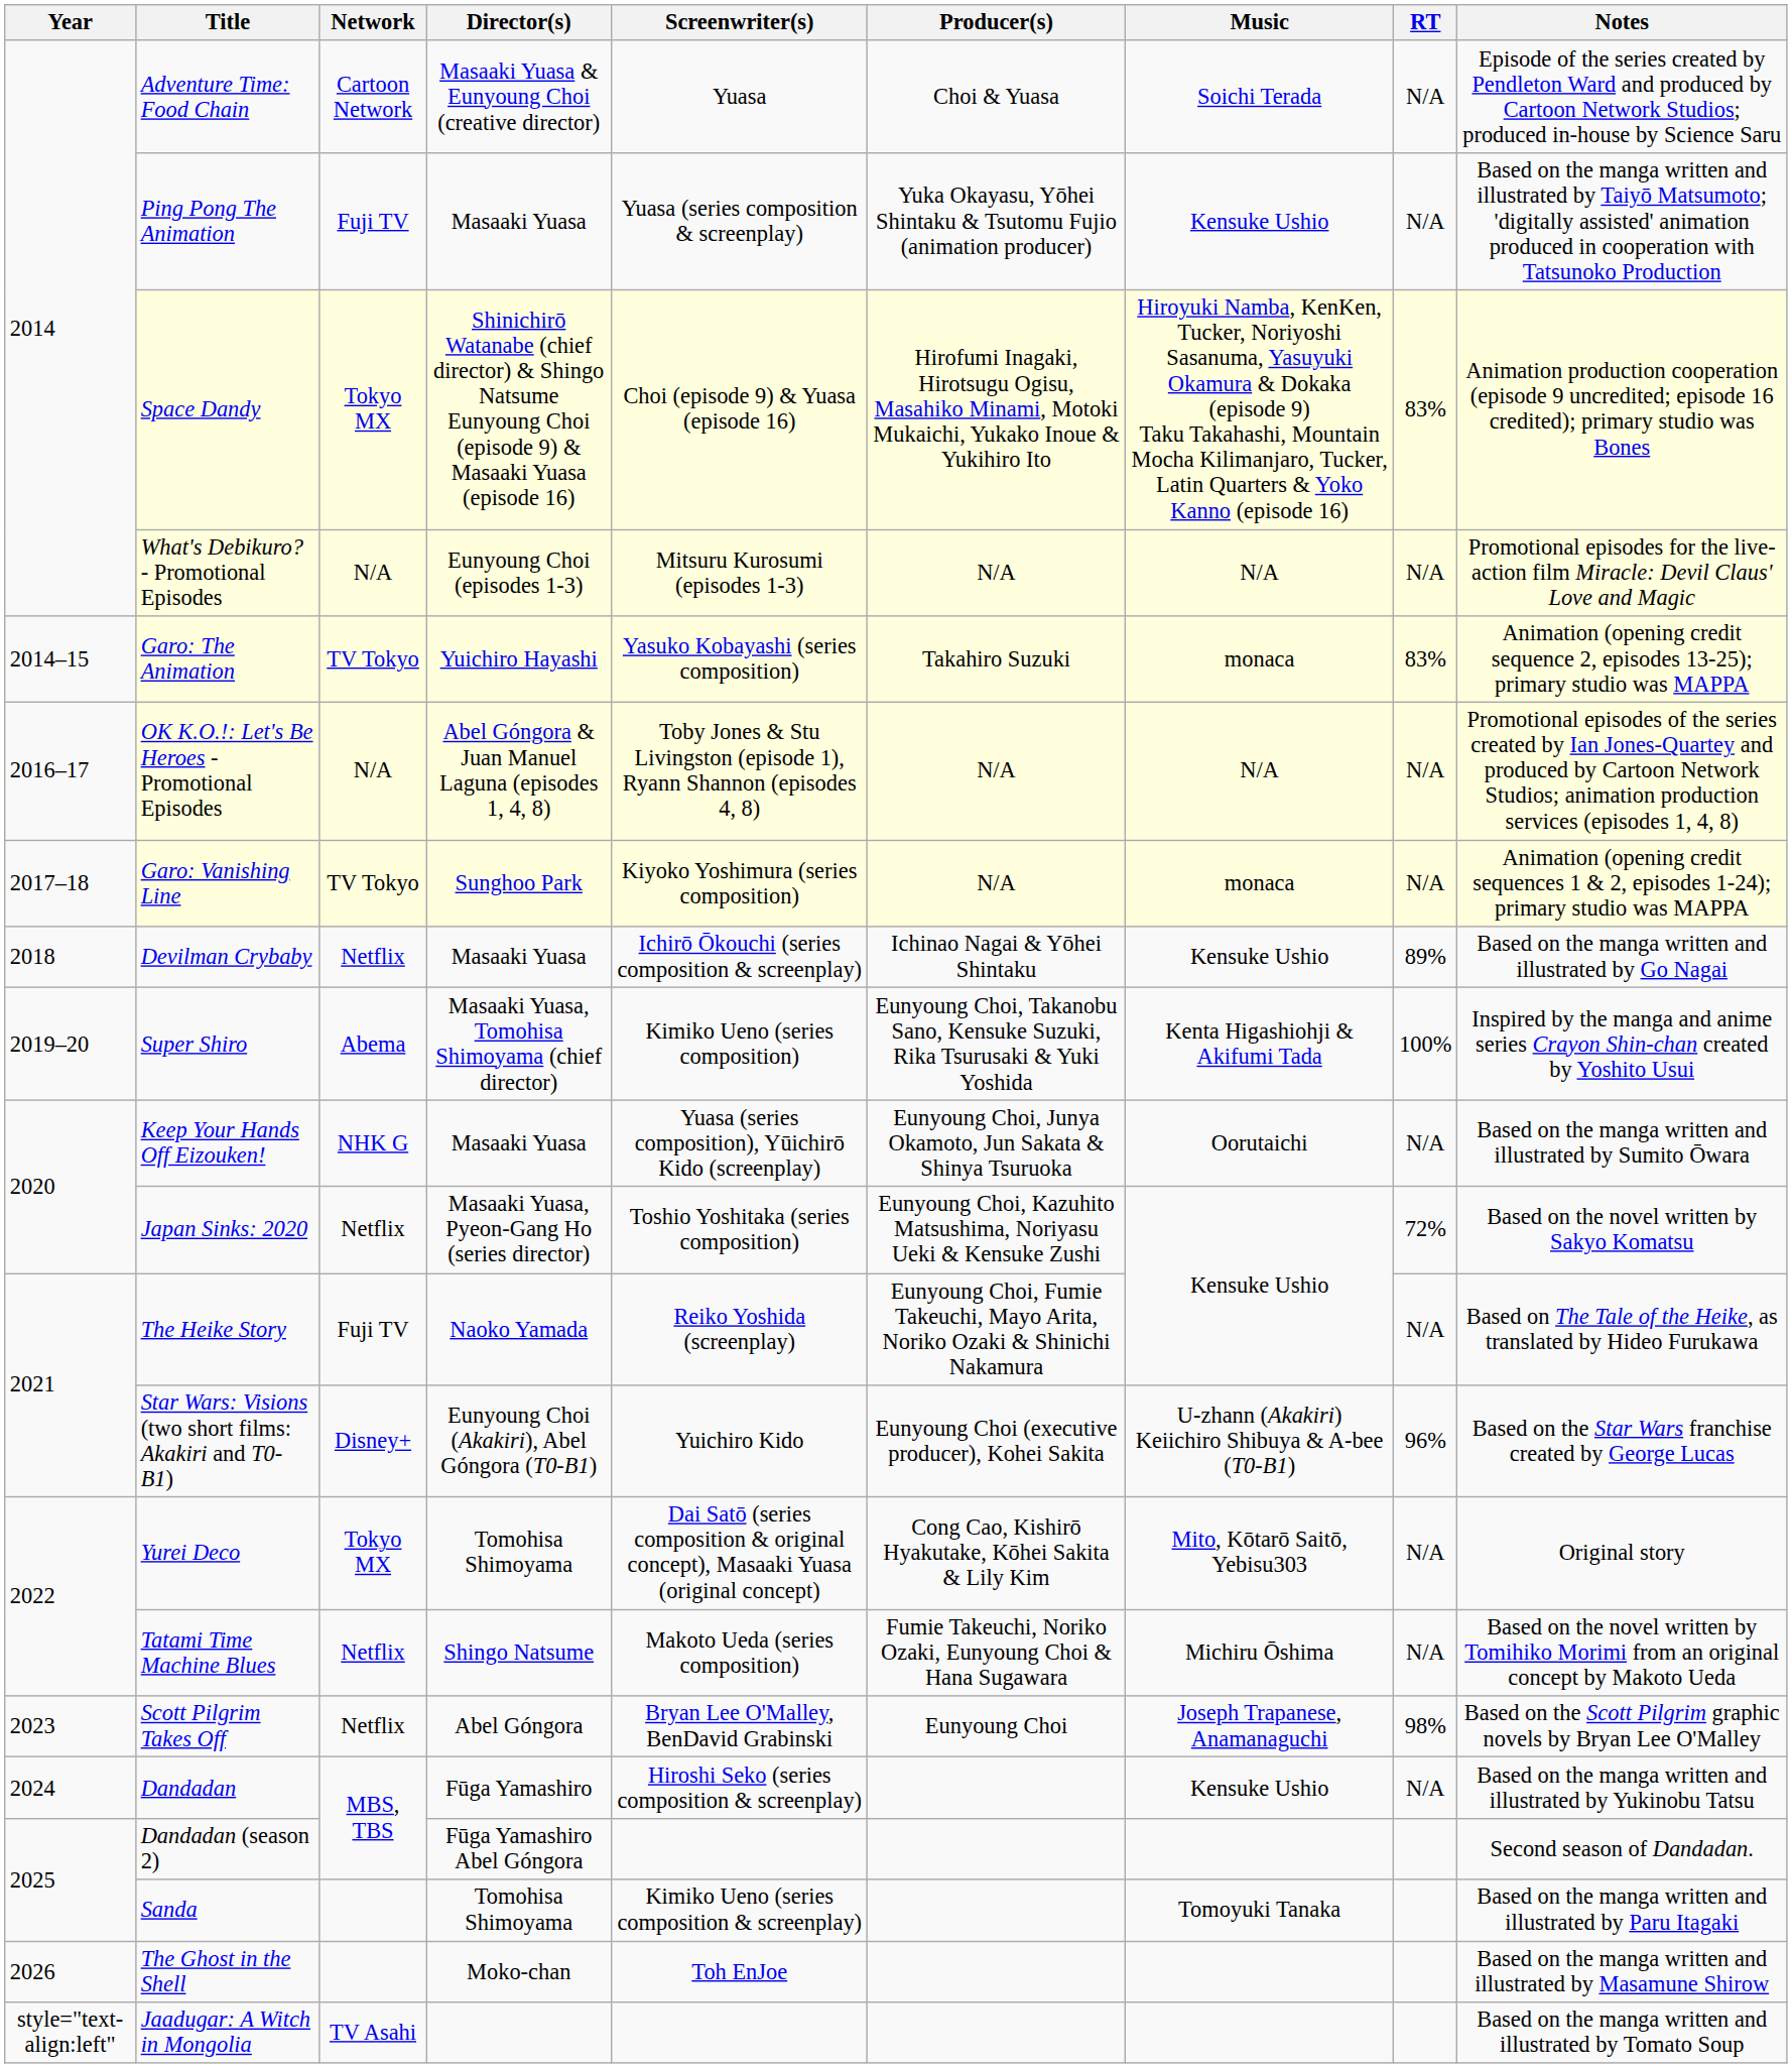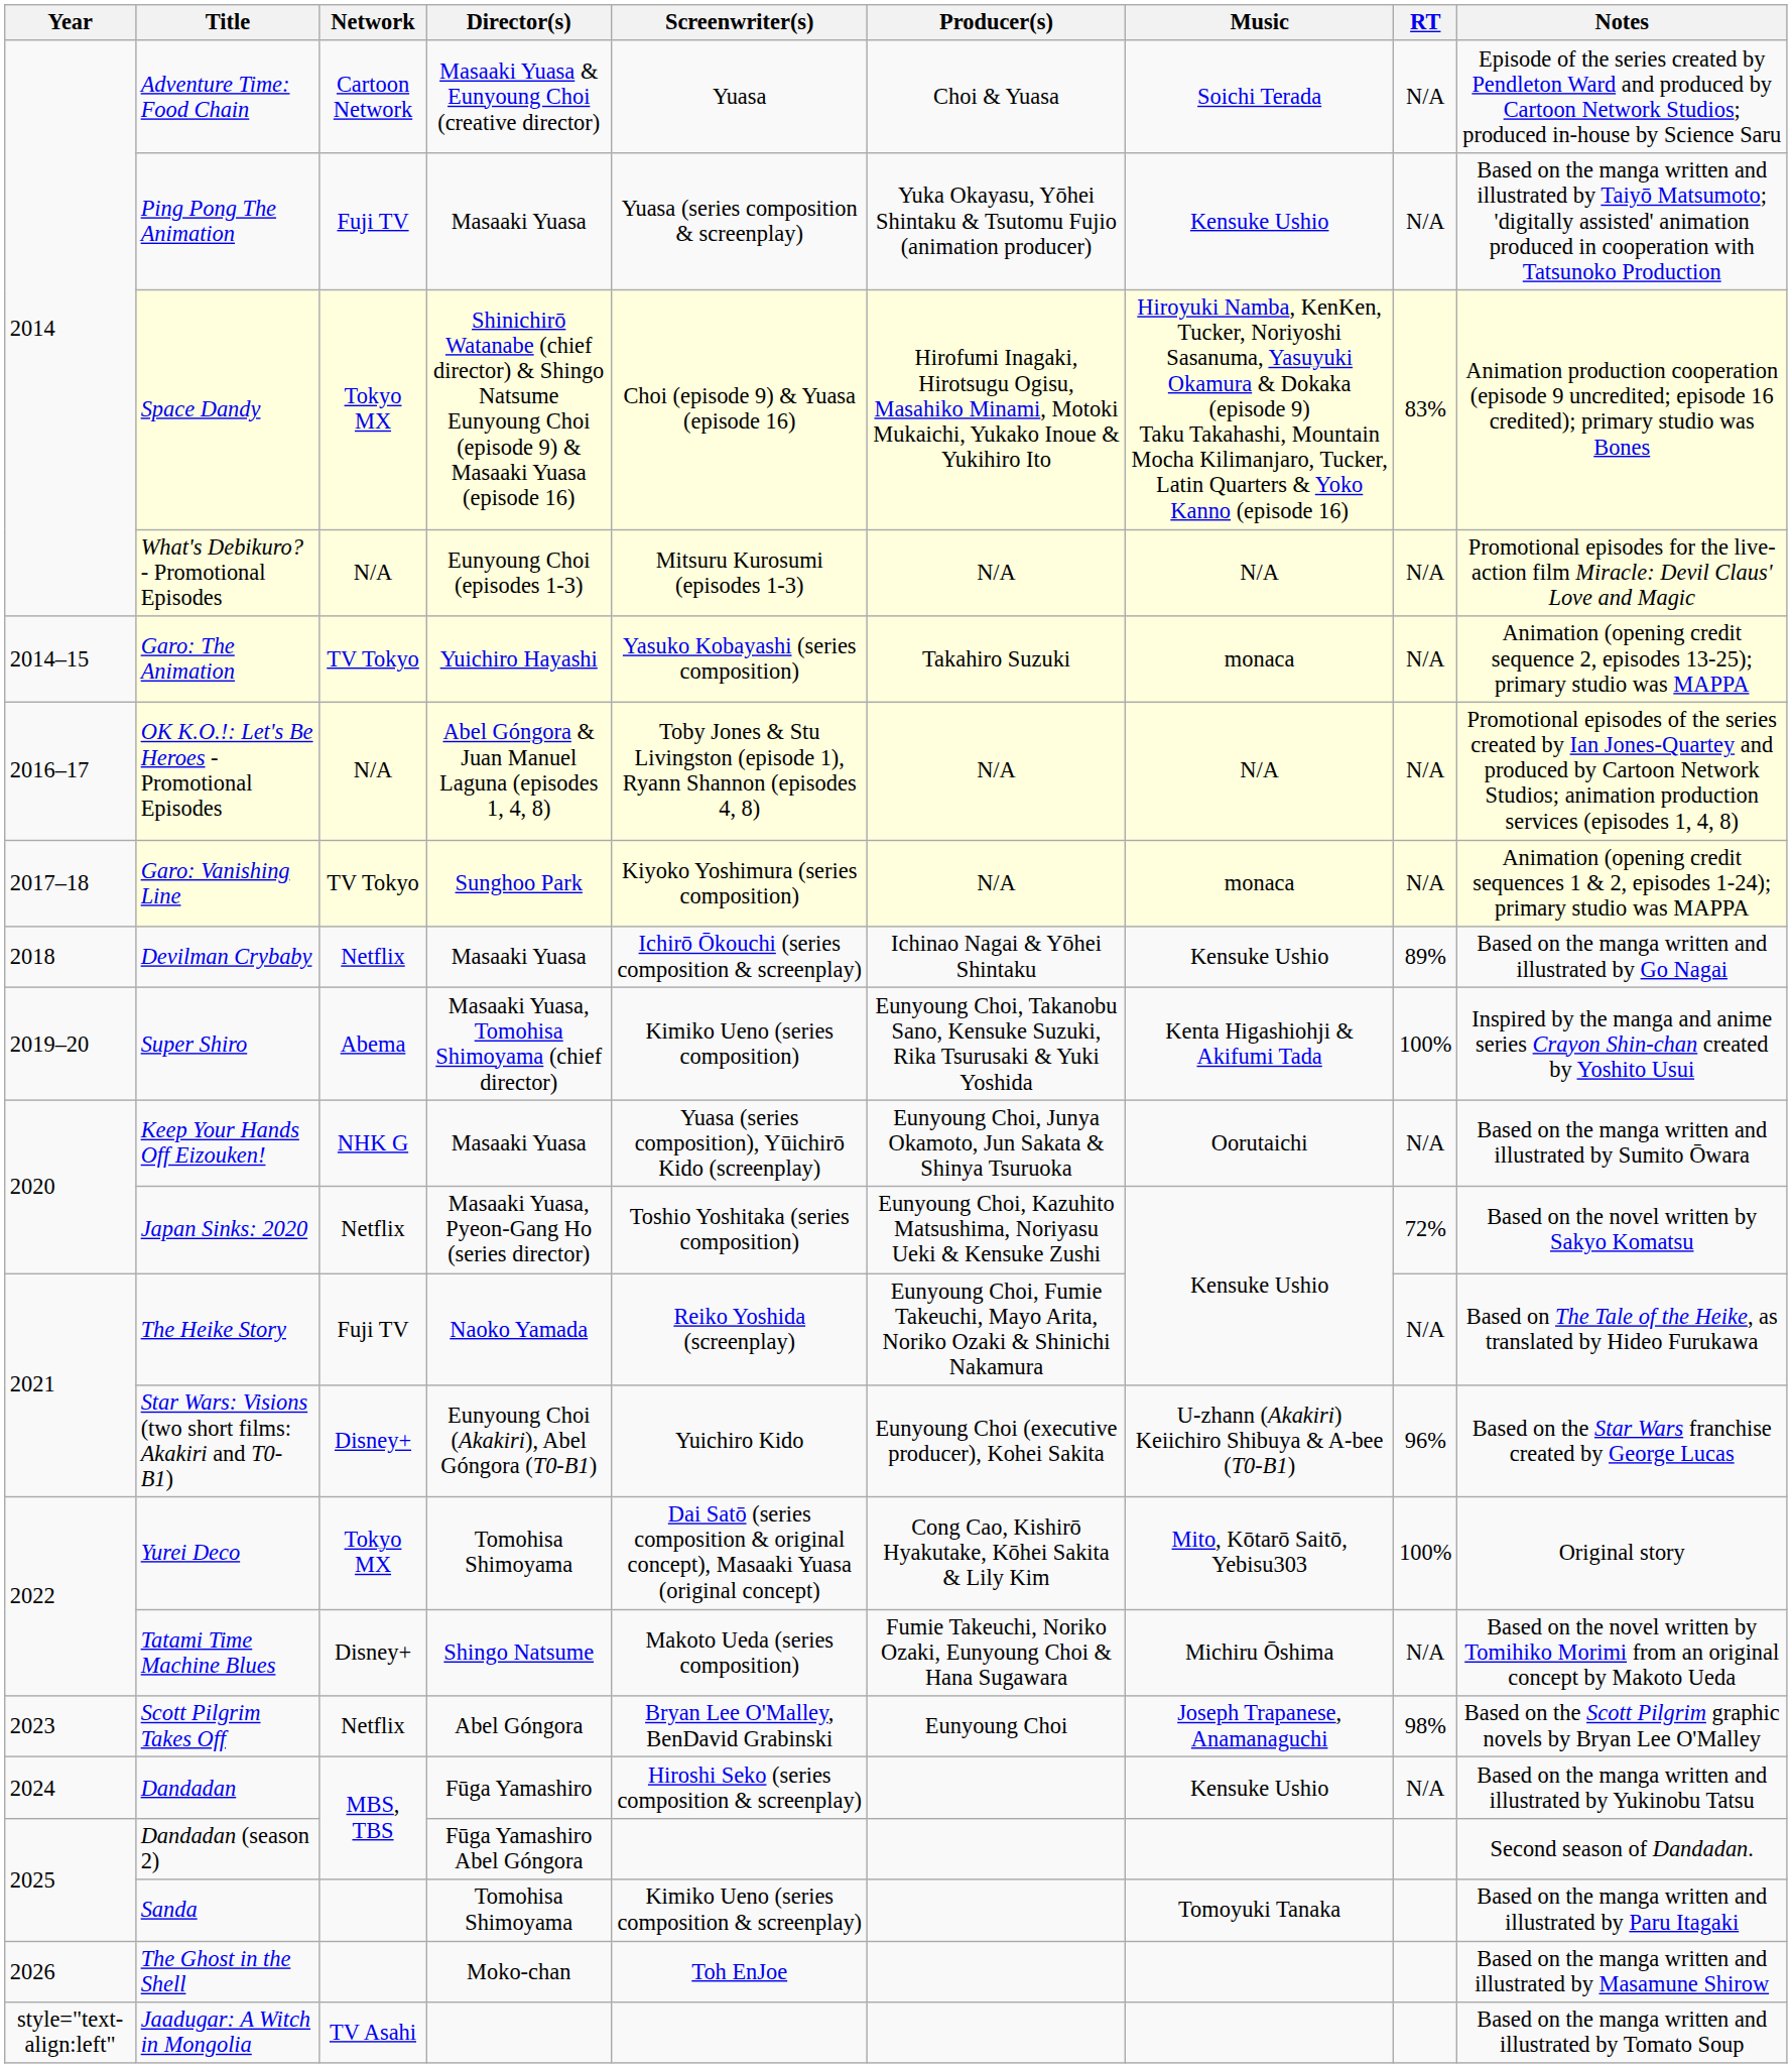Garo: The Animation | RT: 83% -> N/A
Yurei Deco | RT: N/A -> 100%
Tatami Time Machine Blues | Network: Netflix -> Disney+
